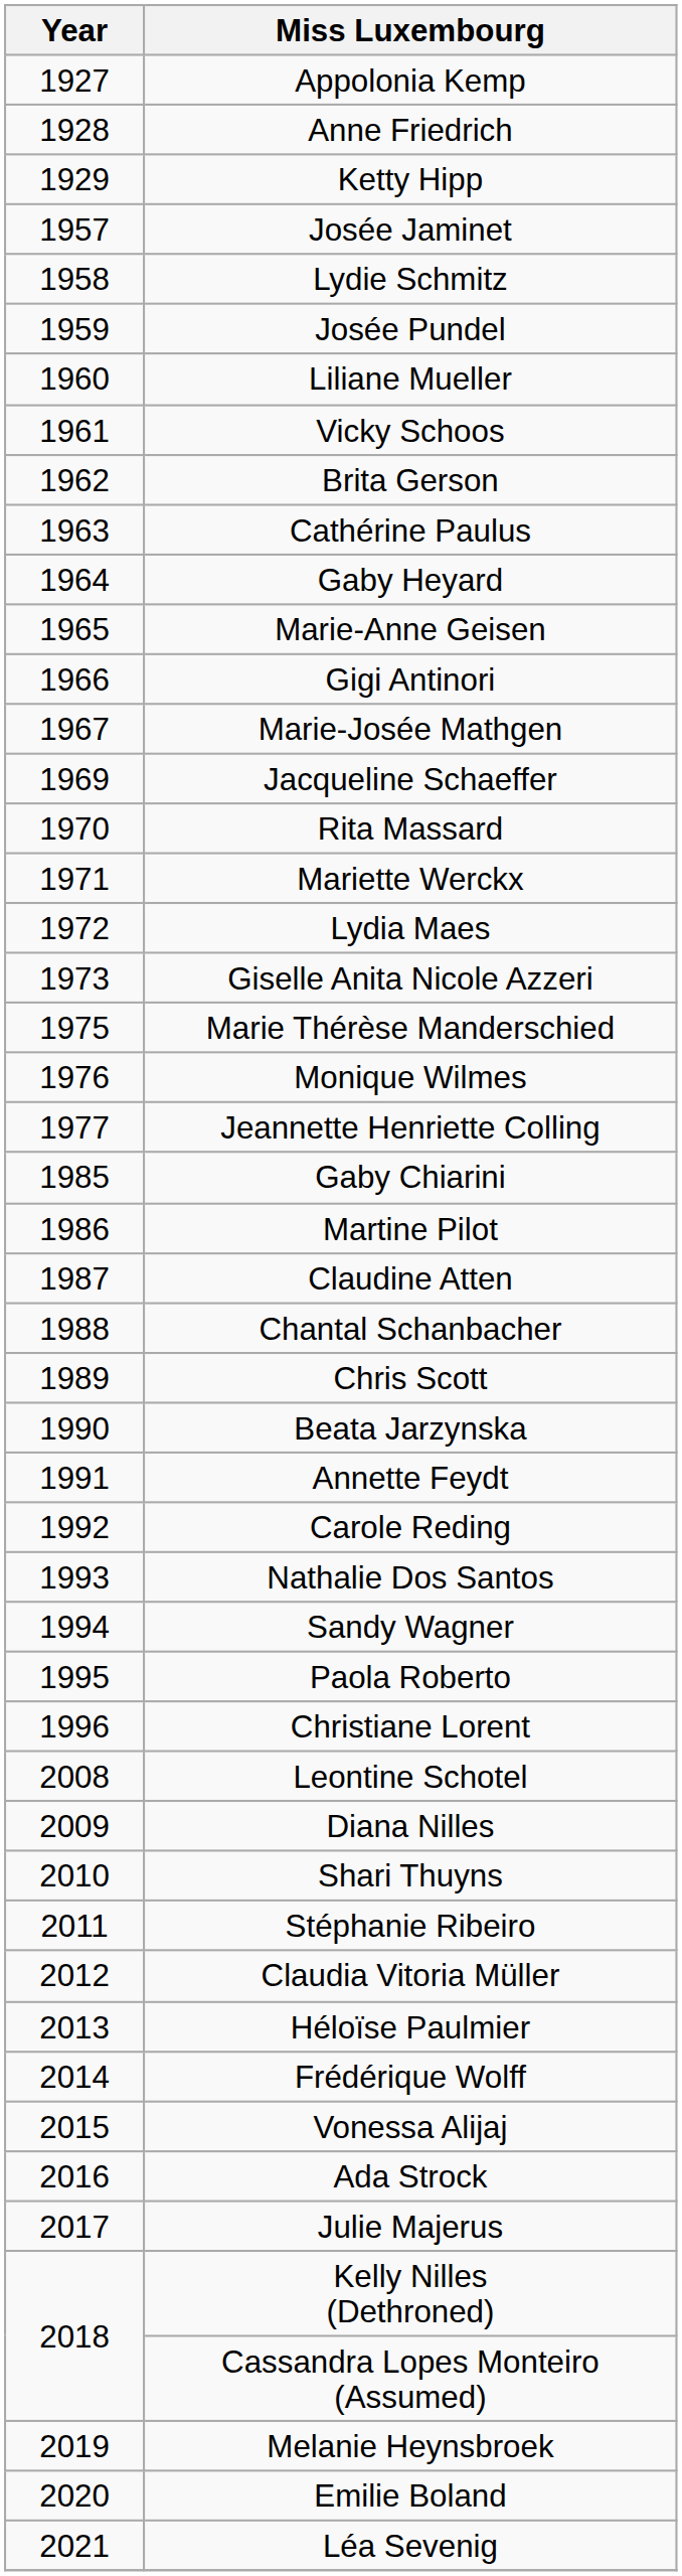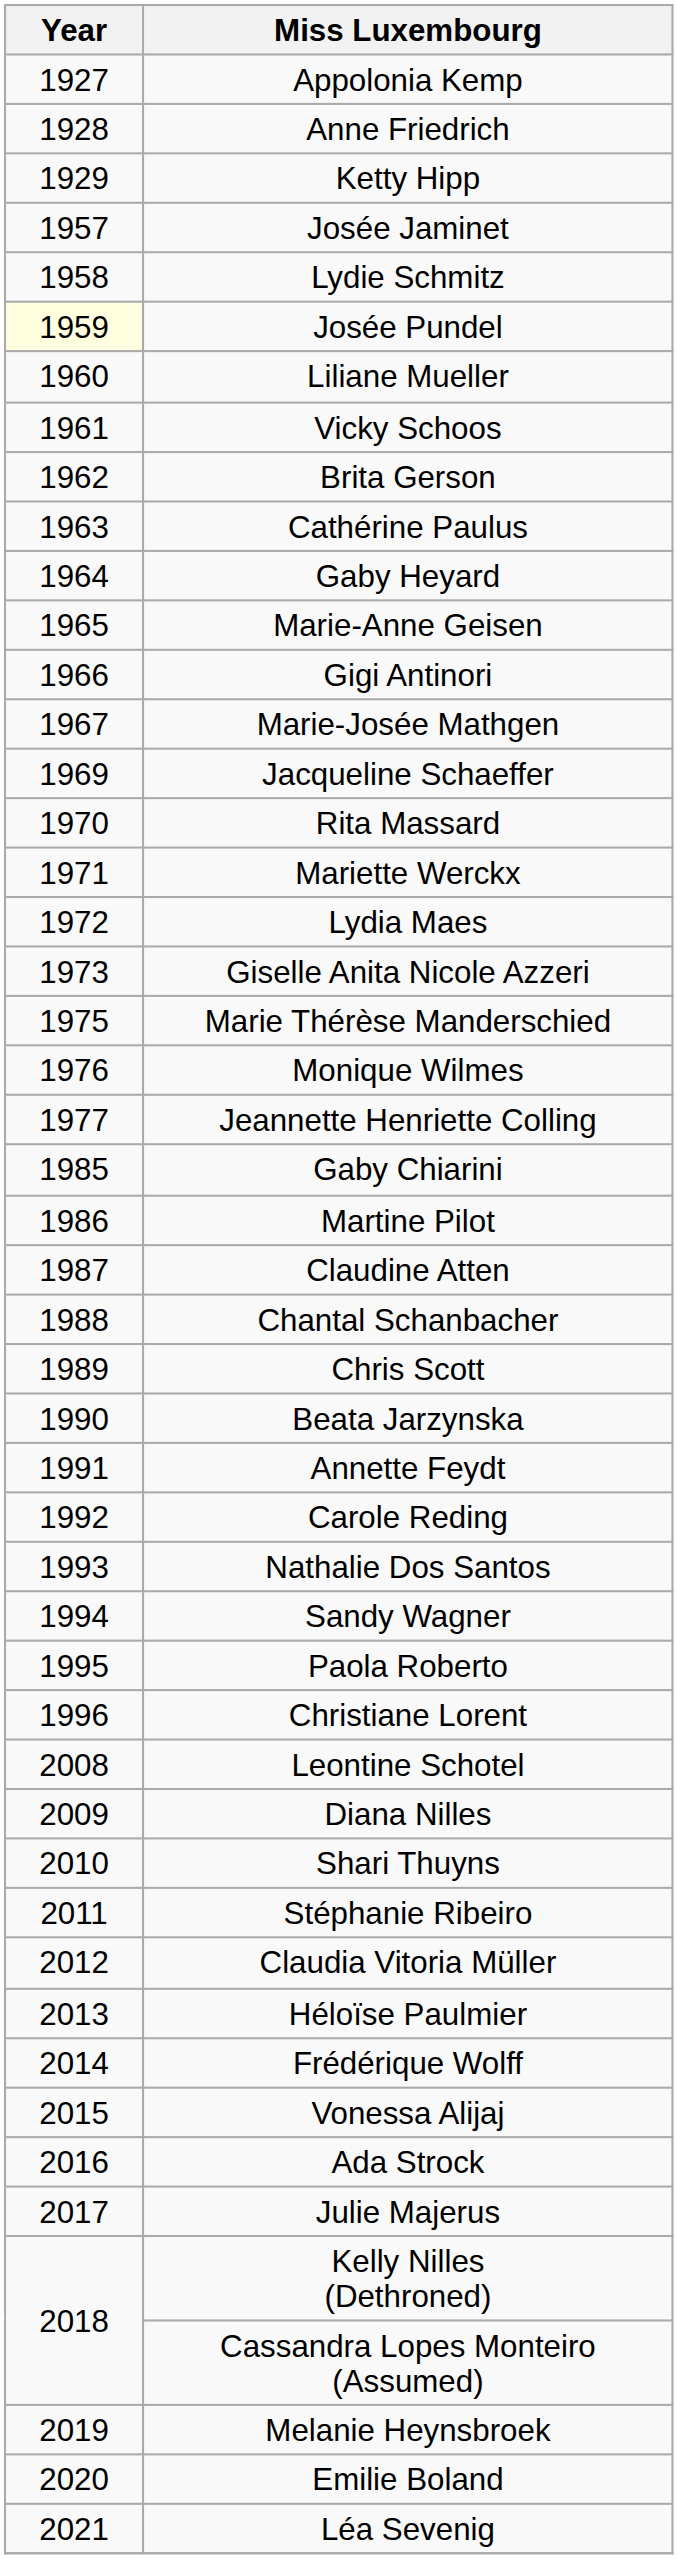Josée Pundel | Year: no background -> lightyellow background
